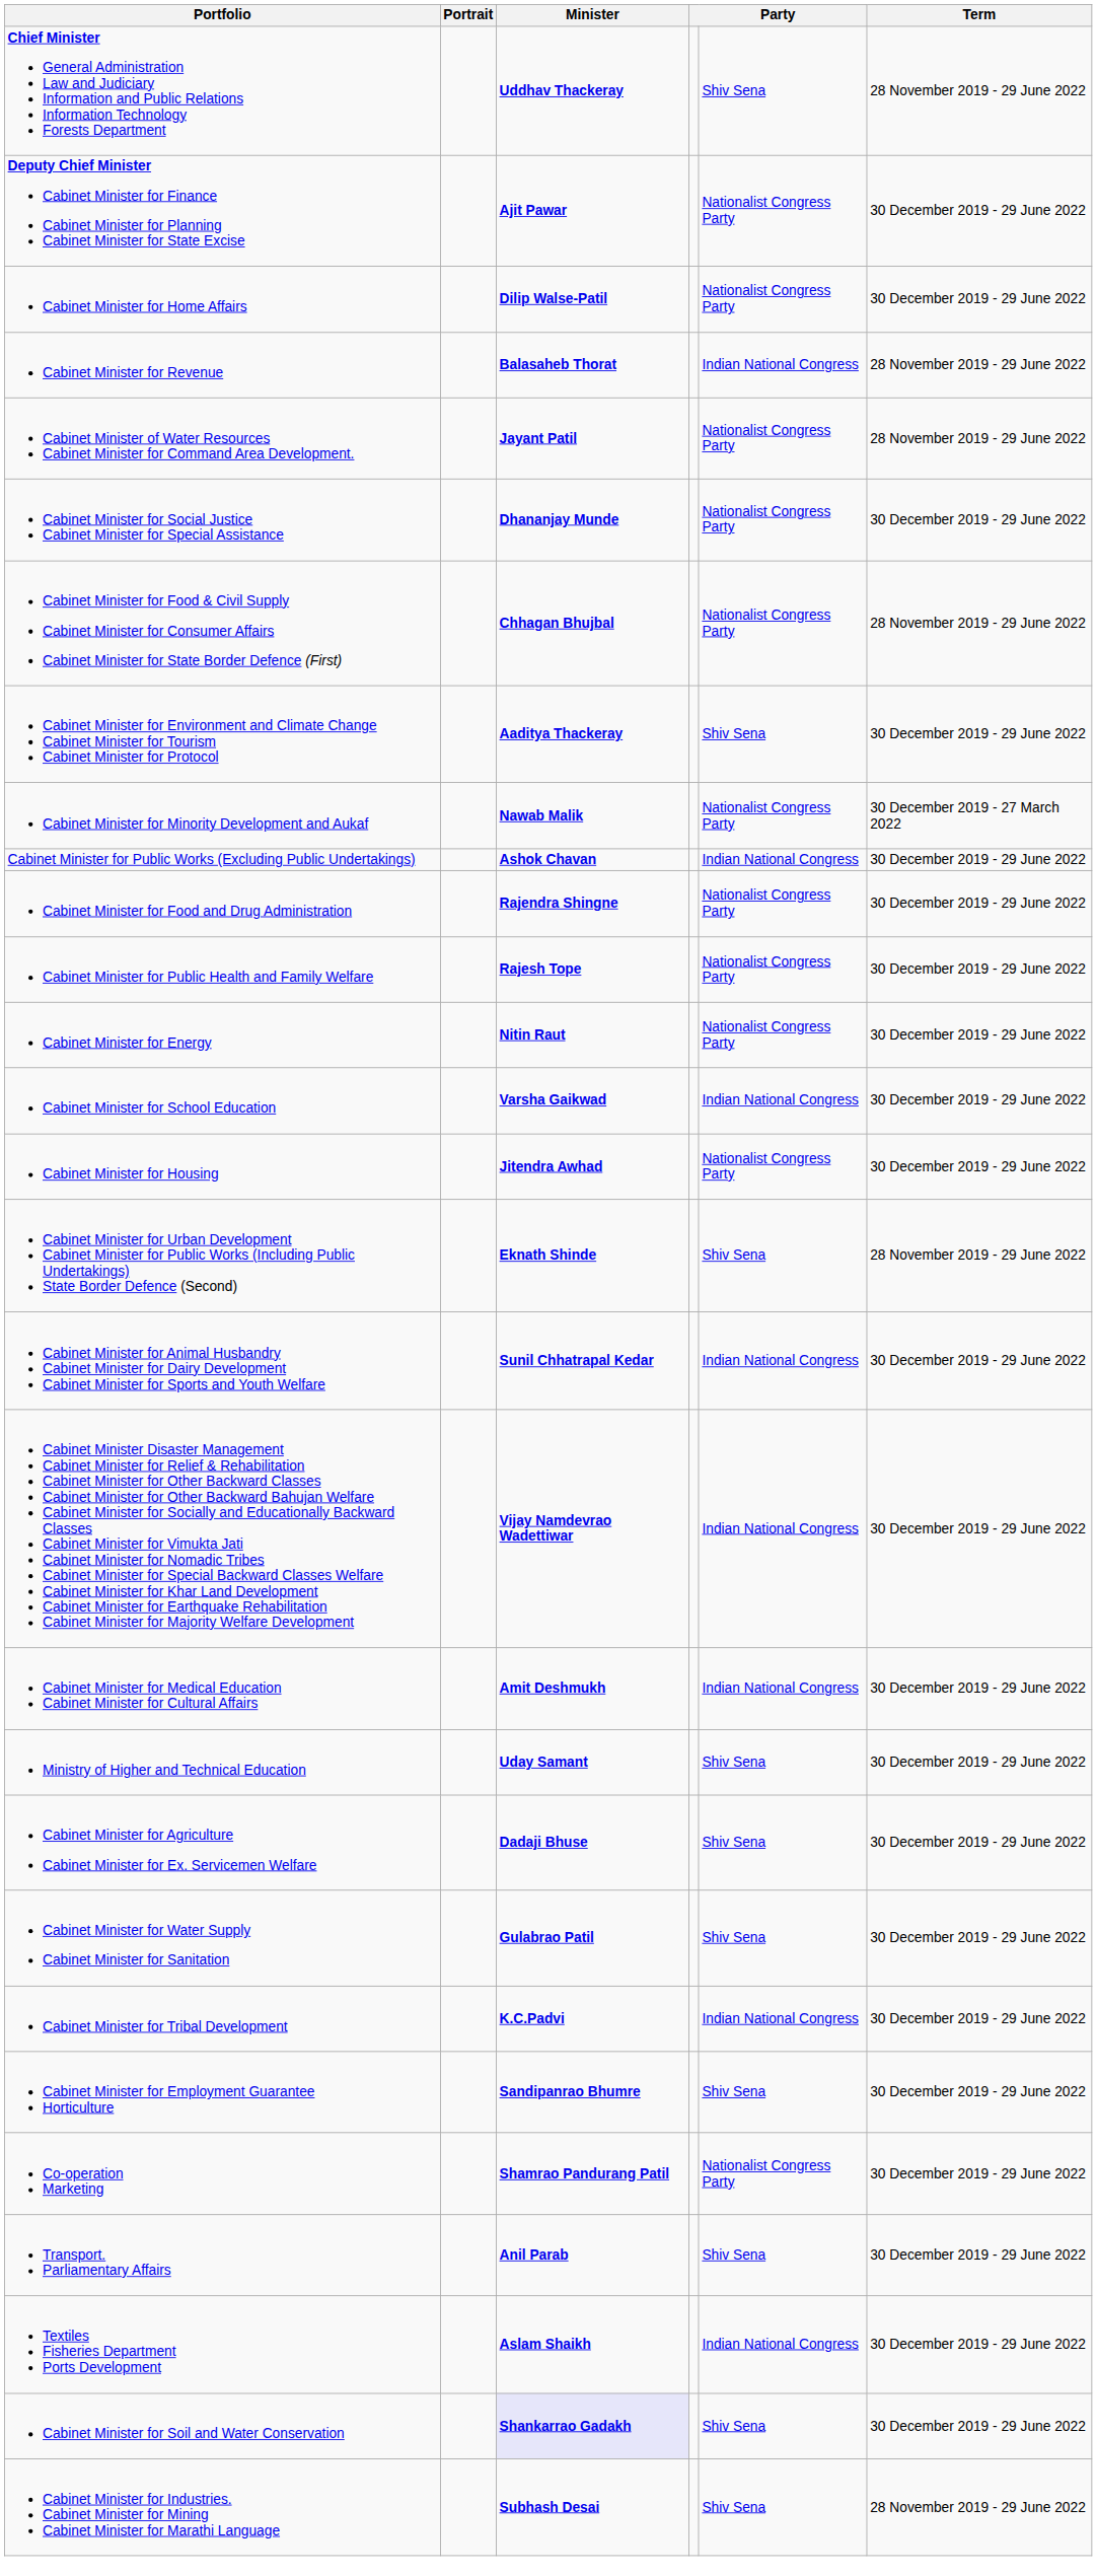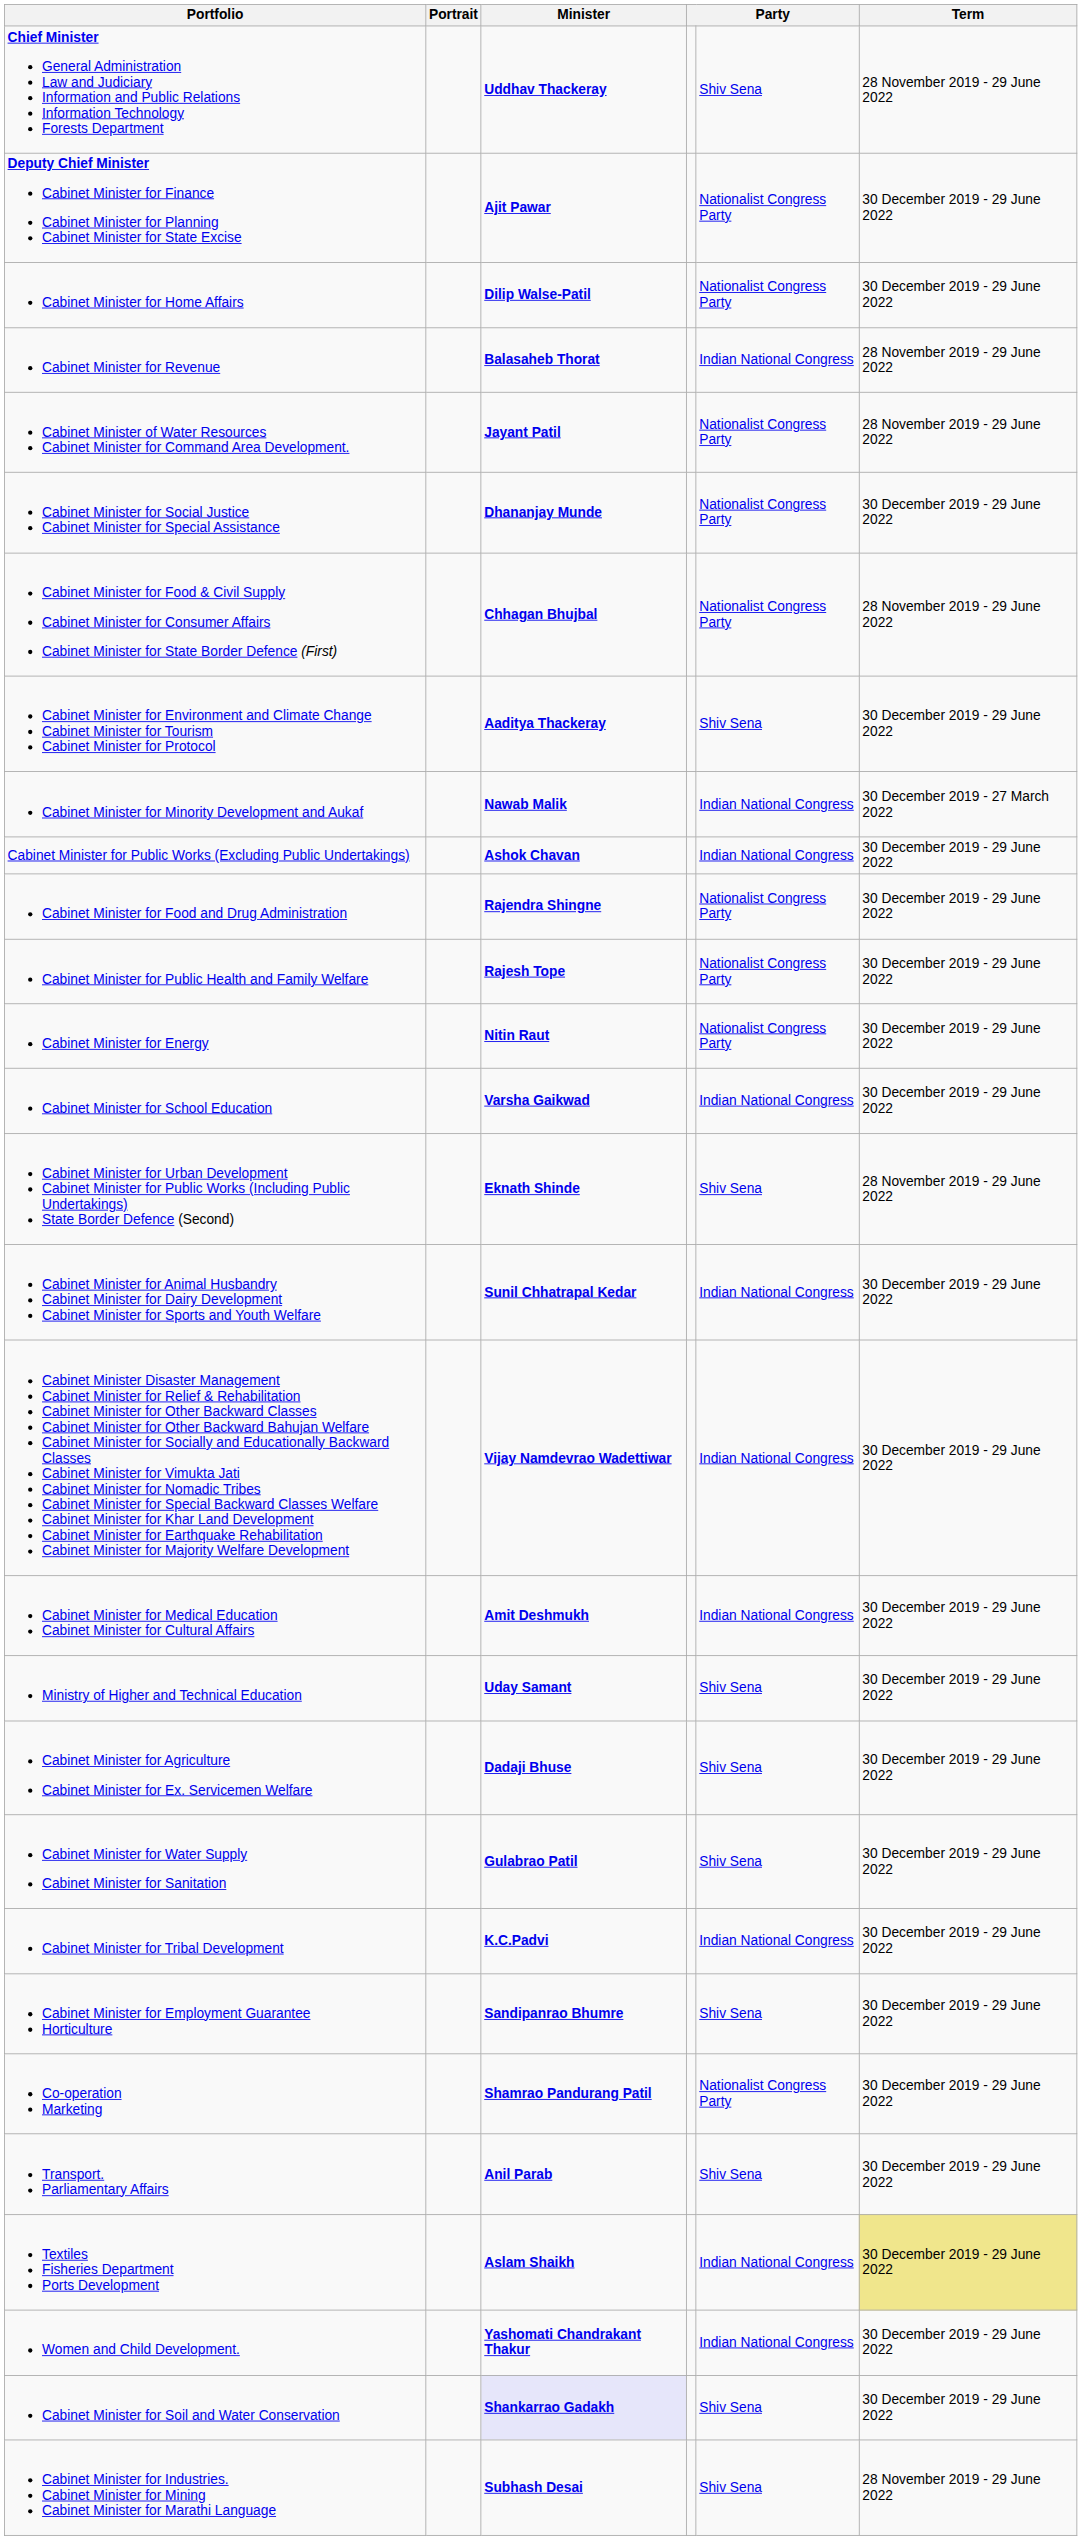Cabinet Minister for Minority Development and Aukaf | column 5: Nationalist Congress Party -> Indian National Congress
- row: Cabinet Minister for Housing | Jitendra Awhad | Nationalist Congress Party | 30 December 2019 - 29 June 2022
Textiles Fisheries Department Ports Development | Term: no background -> khaki background
+ row: Women and Child Development. | Yashomati Chandrakant Thakur | Indian National Congress | 30 December 2019 - 29 June 2022
